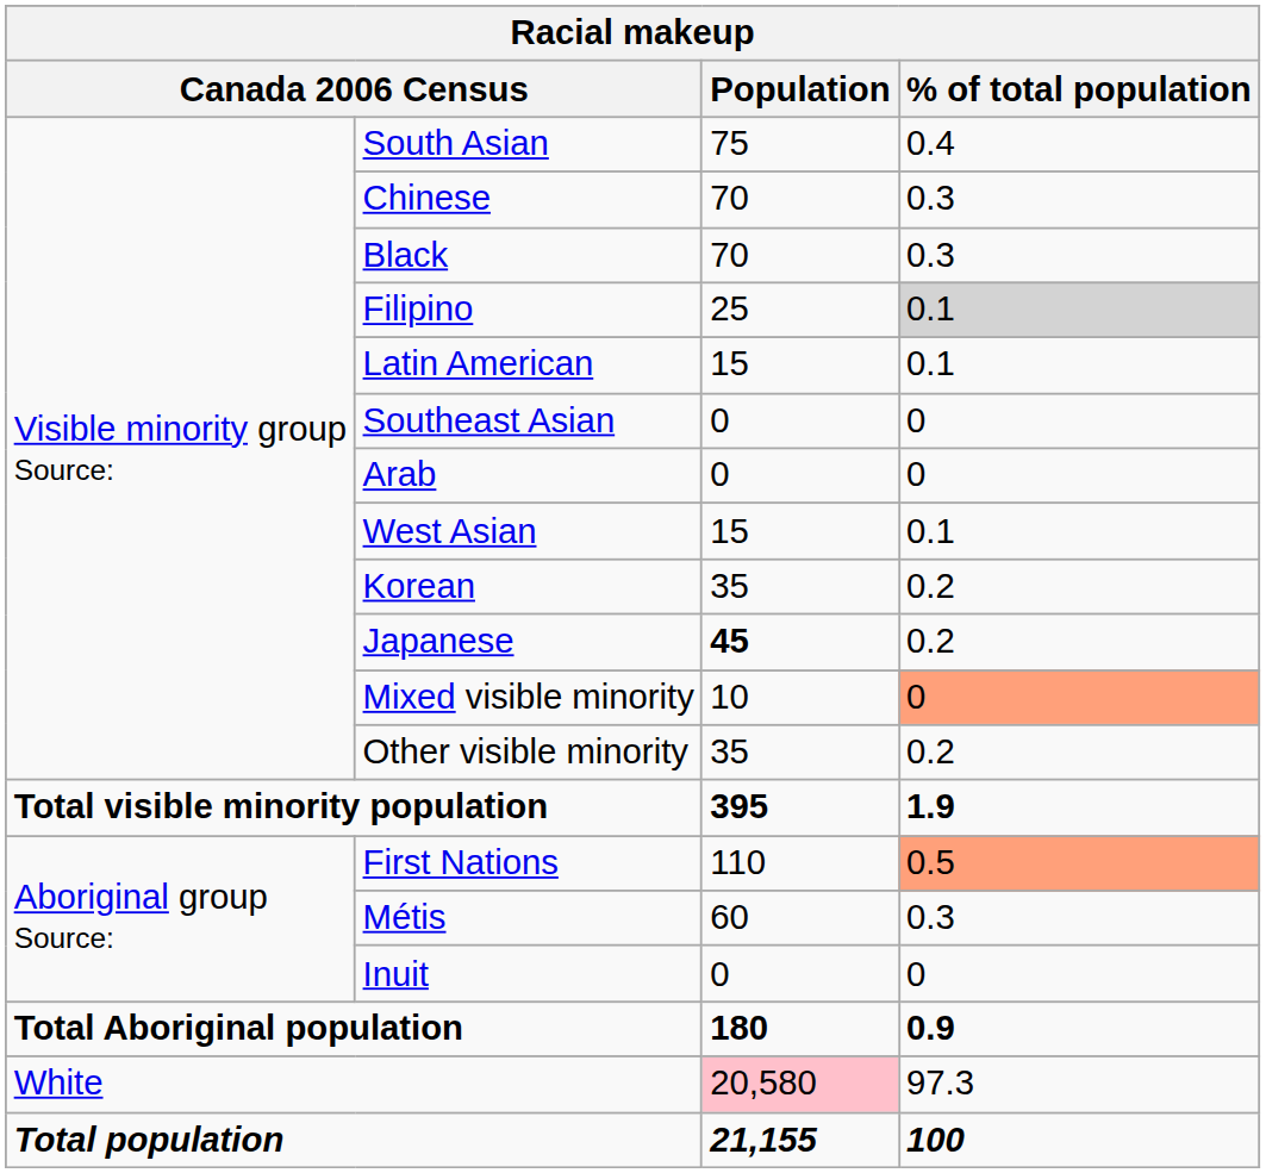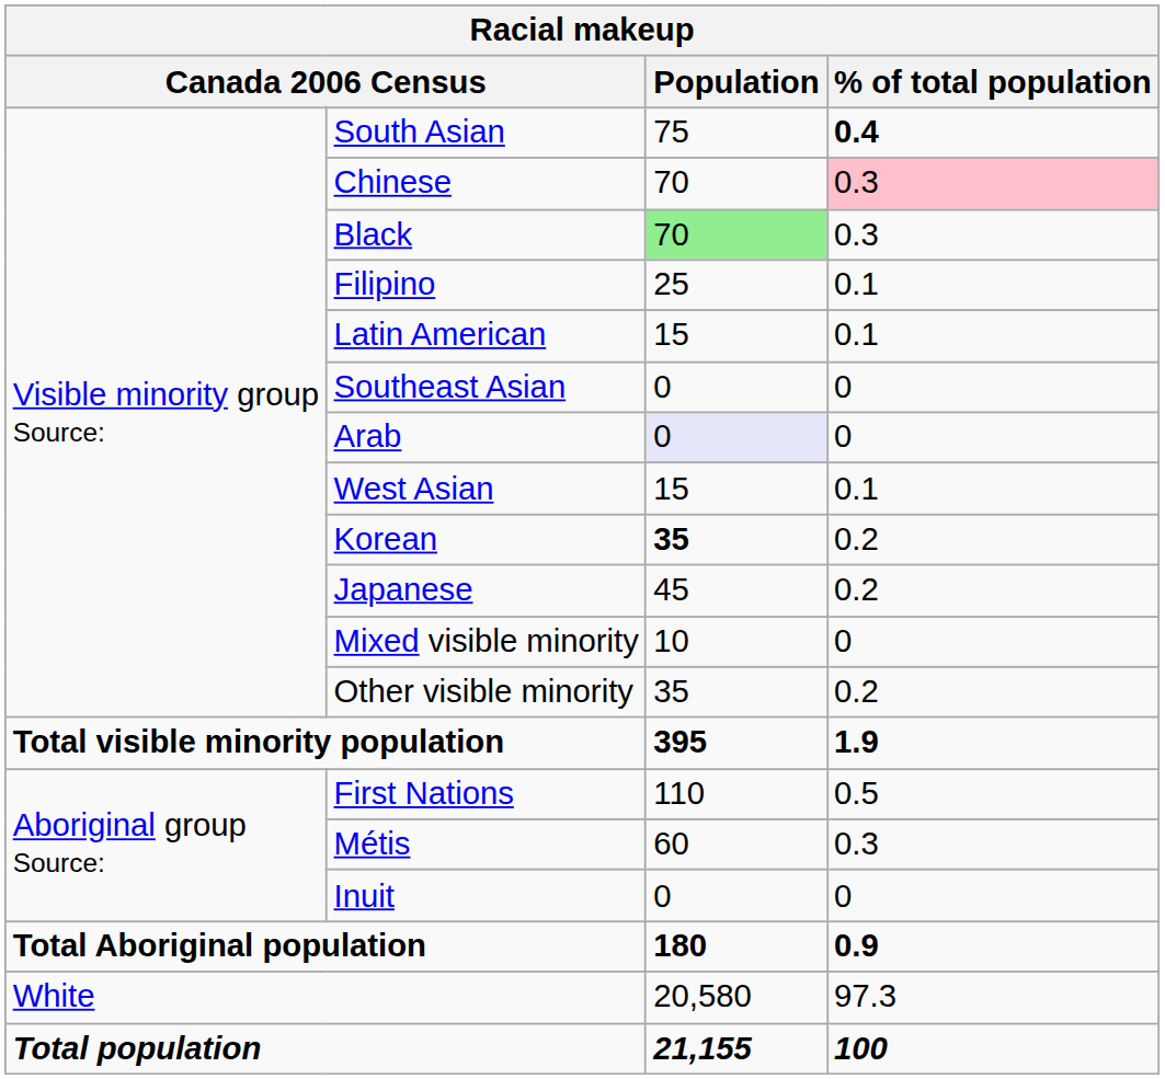South Asian | % of total population: normal -> bold
Chinese | % of total population: no background -> pink background
Black | Population: no background -> lightgreen background
Filipino | % of total population: lightgrey background -> no background
Arab | Population: no background -> lavender background
Korean | Population: normal -> bold
Japanese | Population: bold -> normal
Mixed visible minority | % of total population: lightsalmon background -> no background
First Nations | % of total population: lightsalmon background -> no background
White | Population: pink background -> no background
